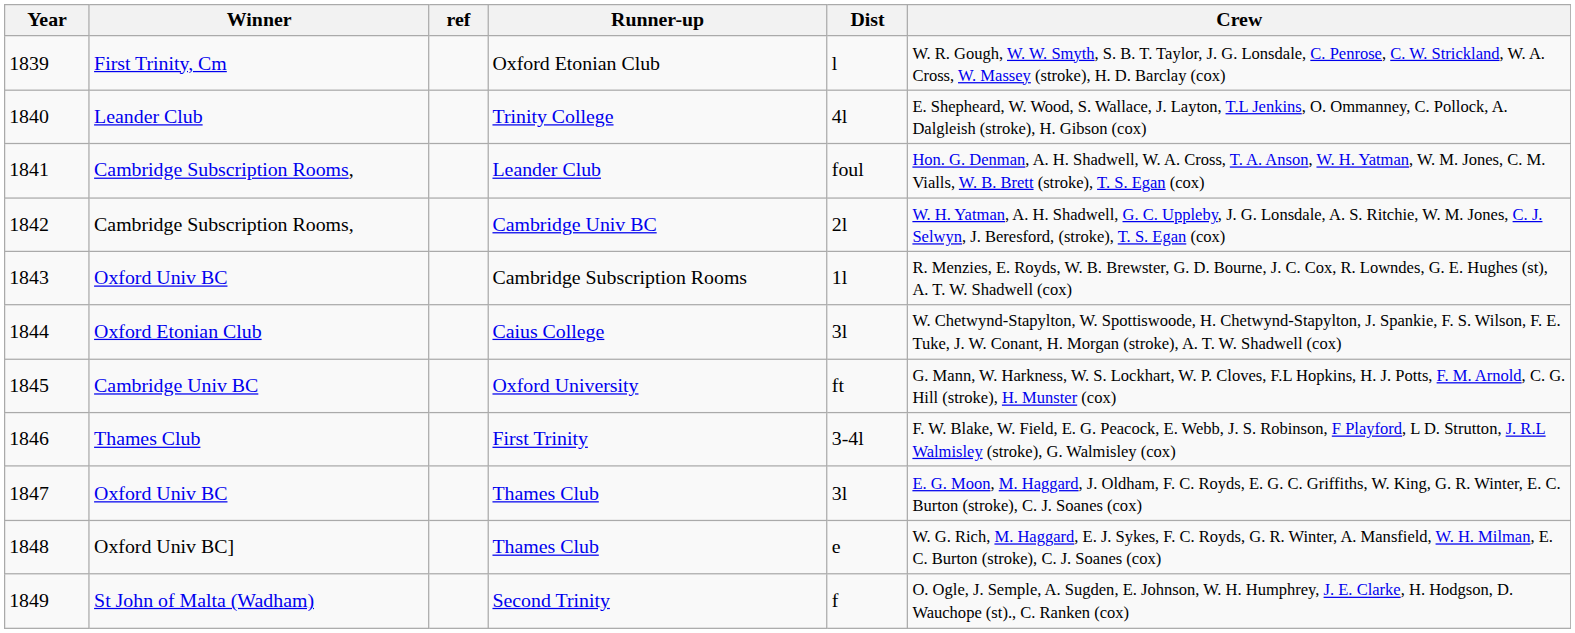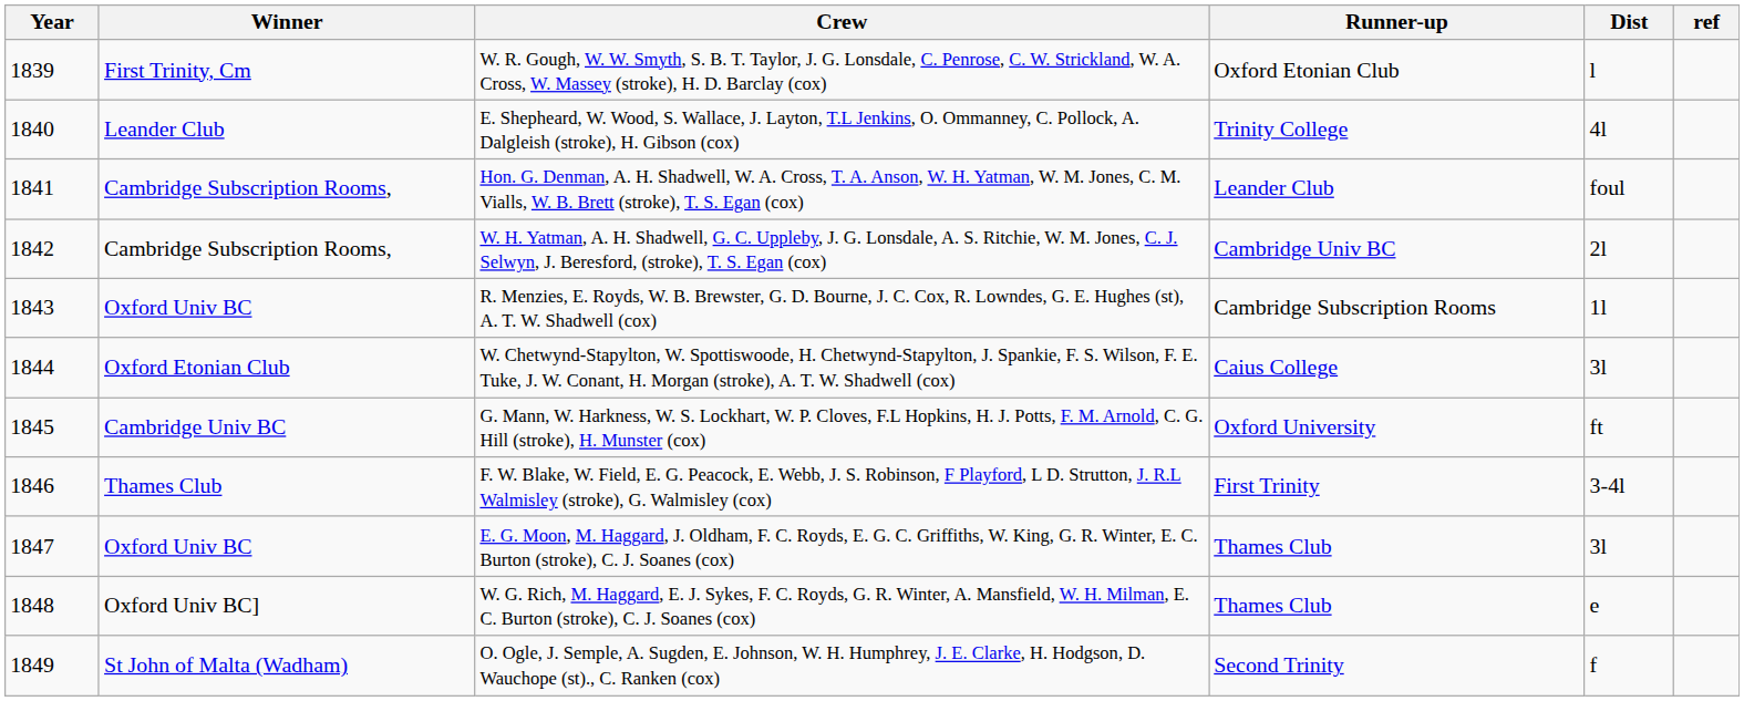columns swapped: Crew <-> ref
